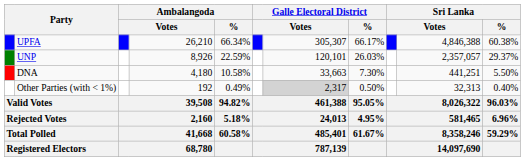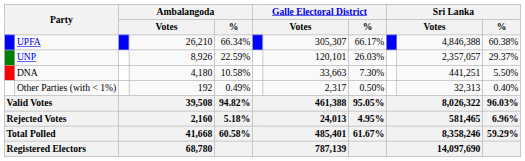Other Parties (with < 1%) | column 7: lightgrey background -> no background
